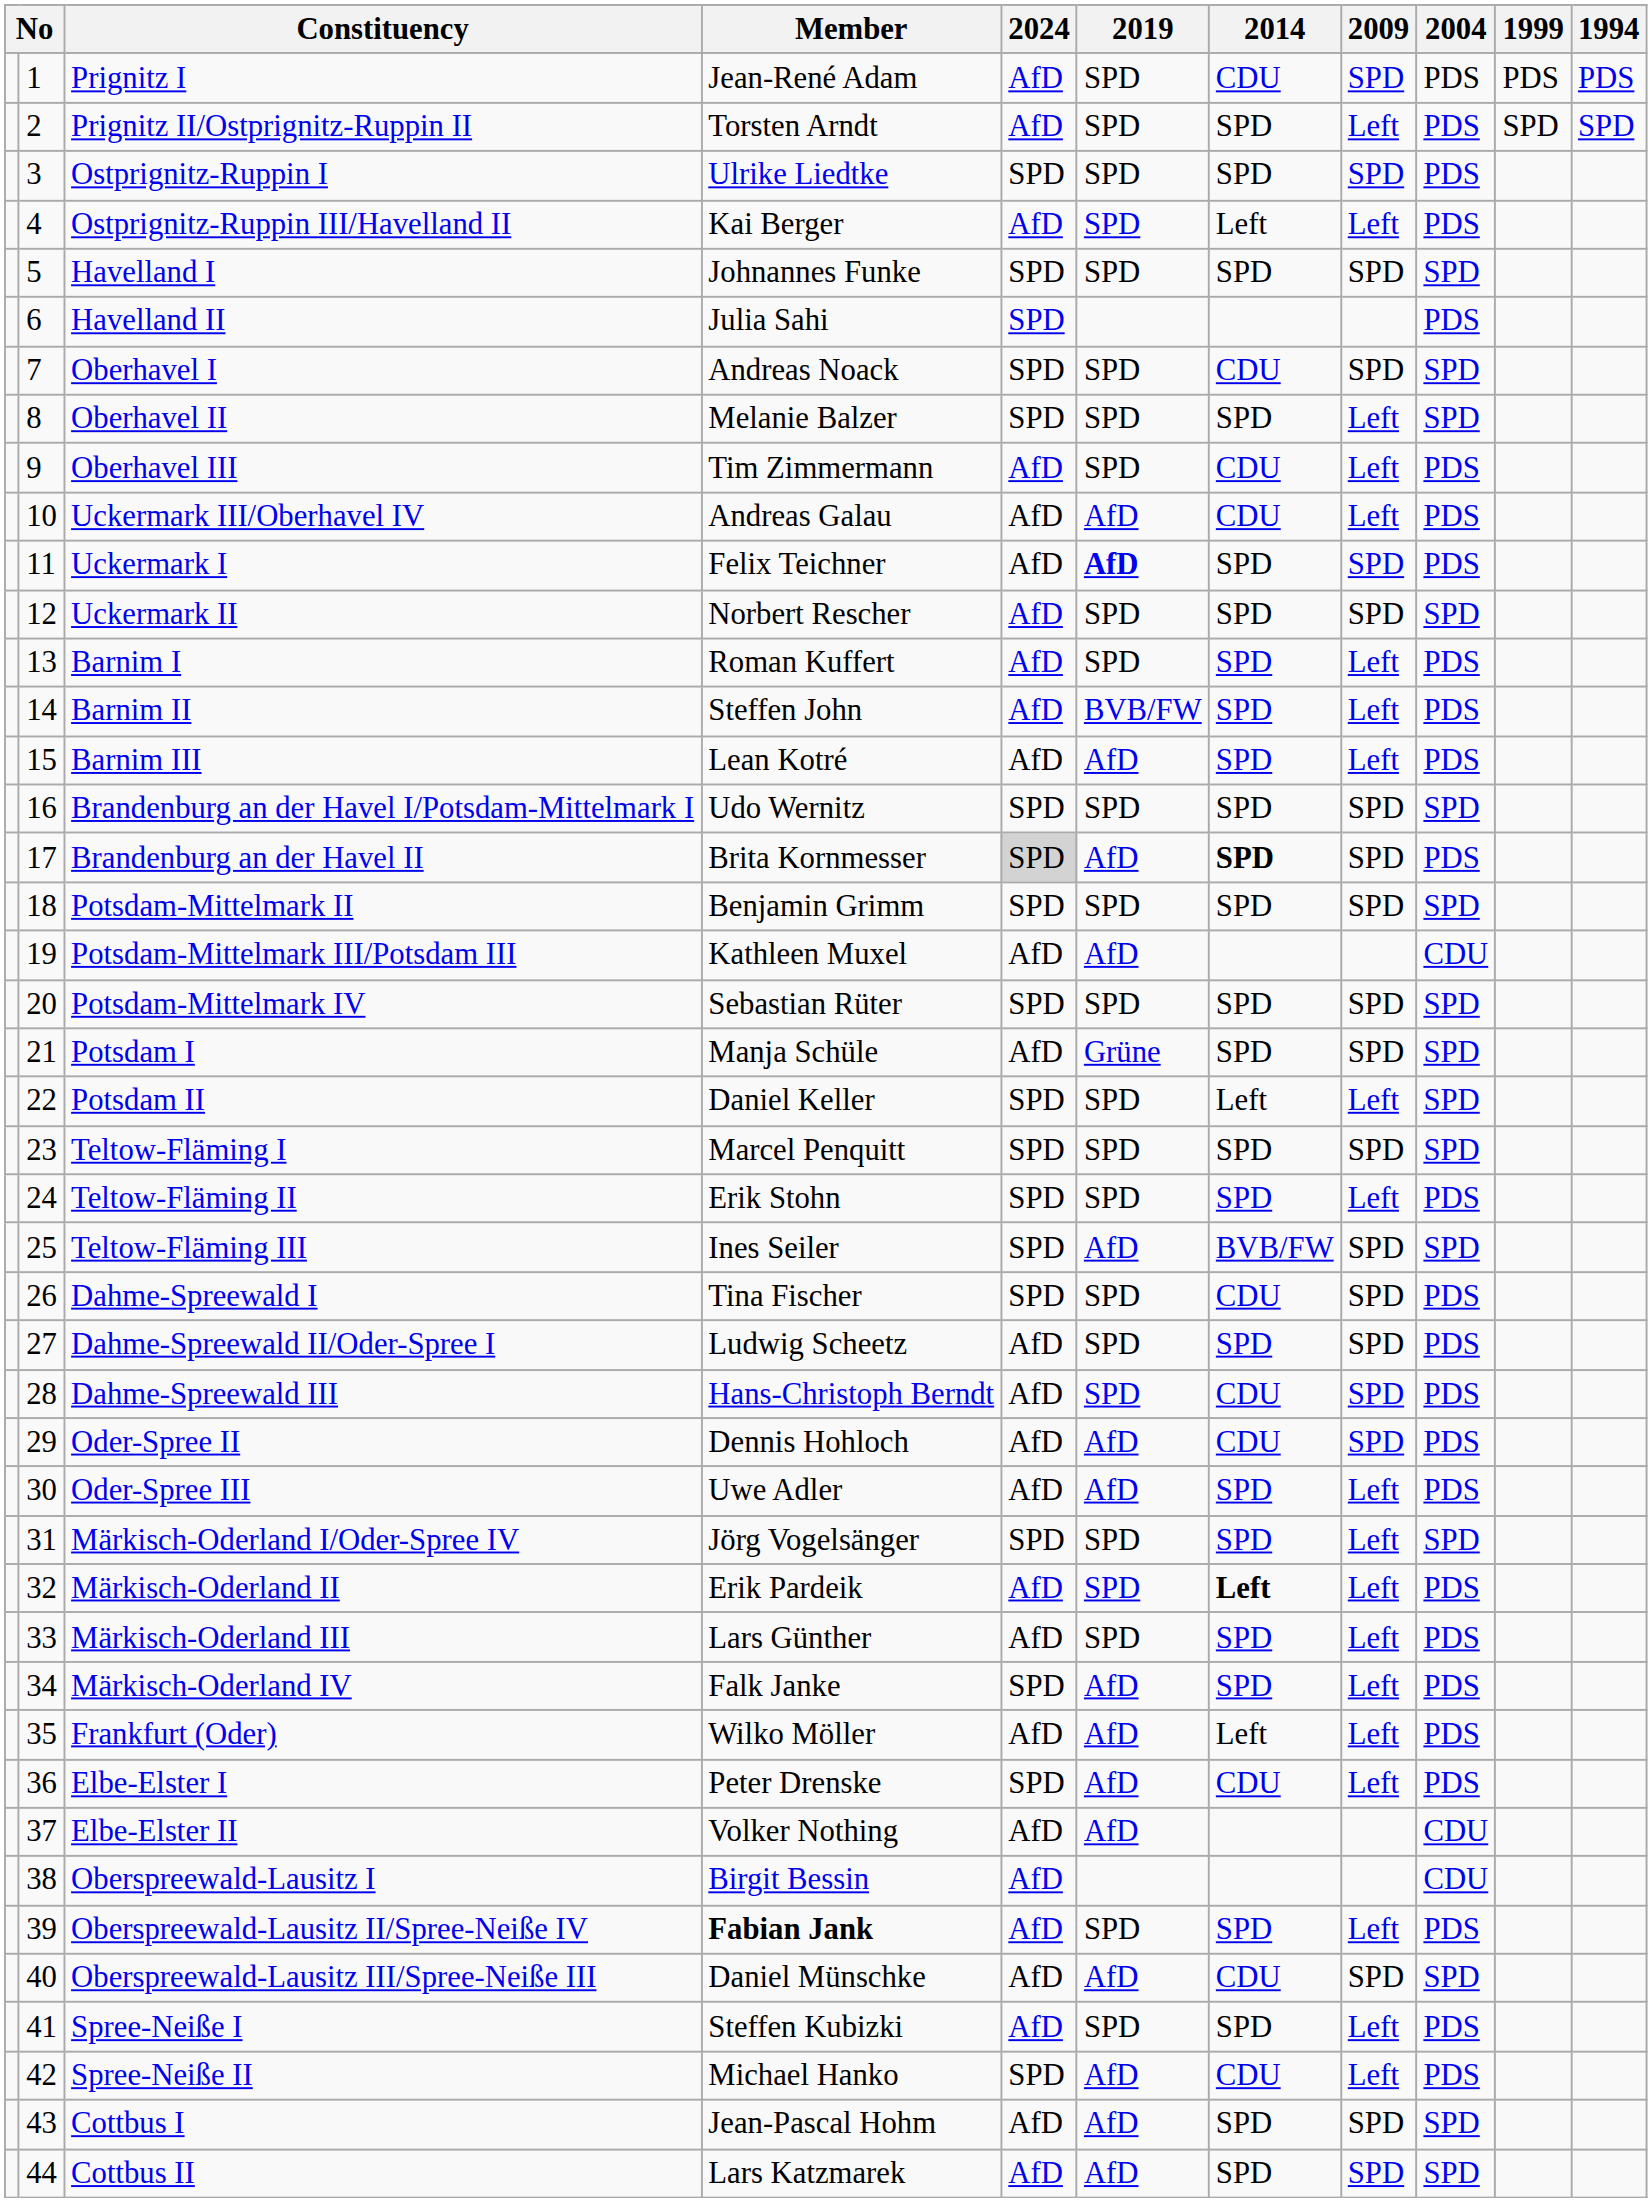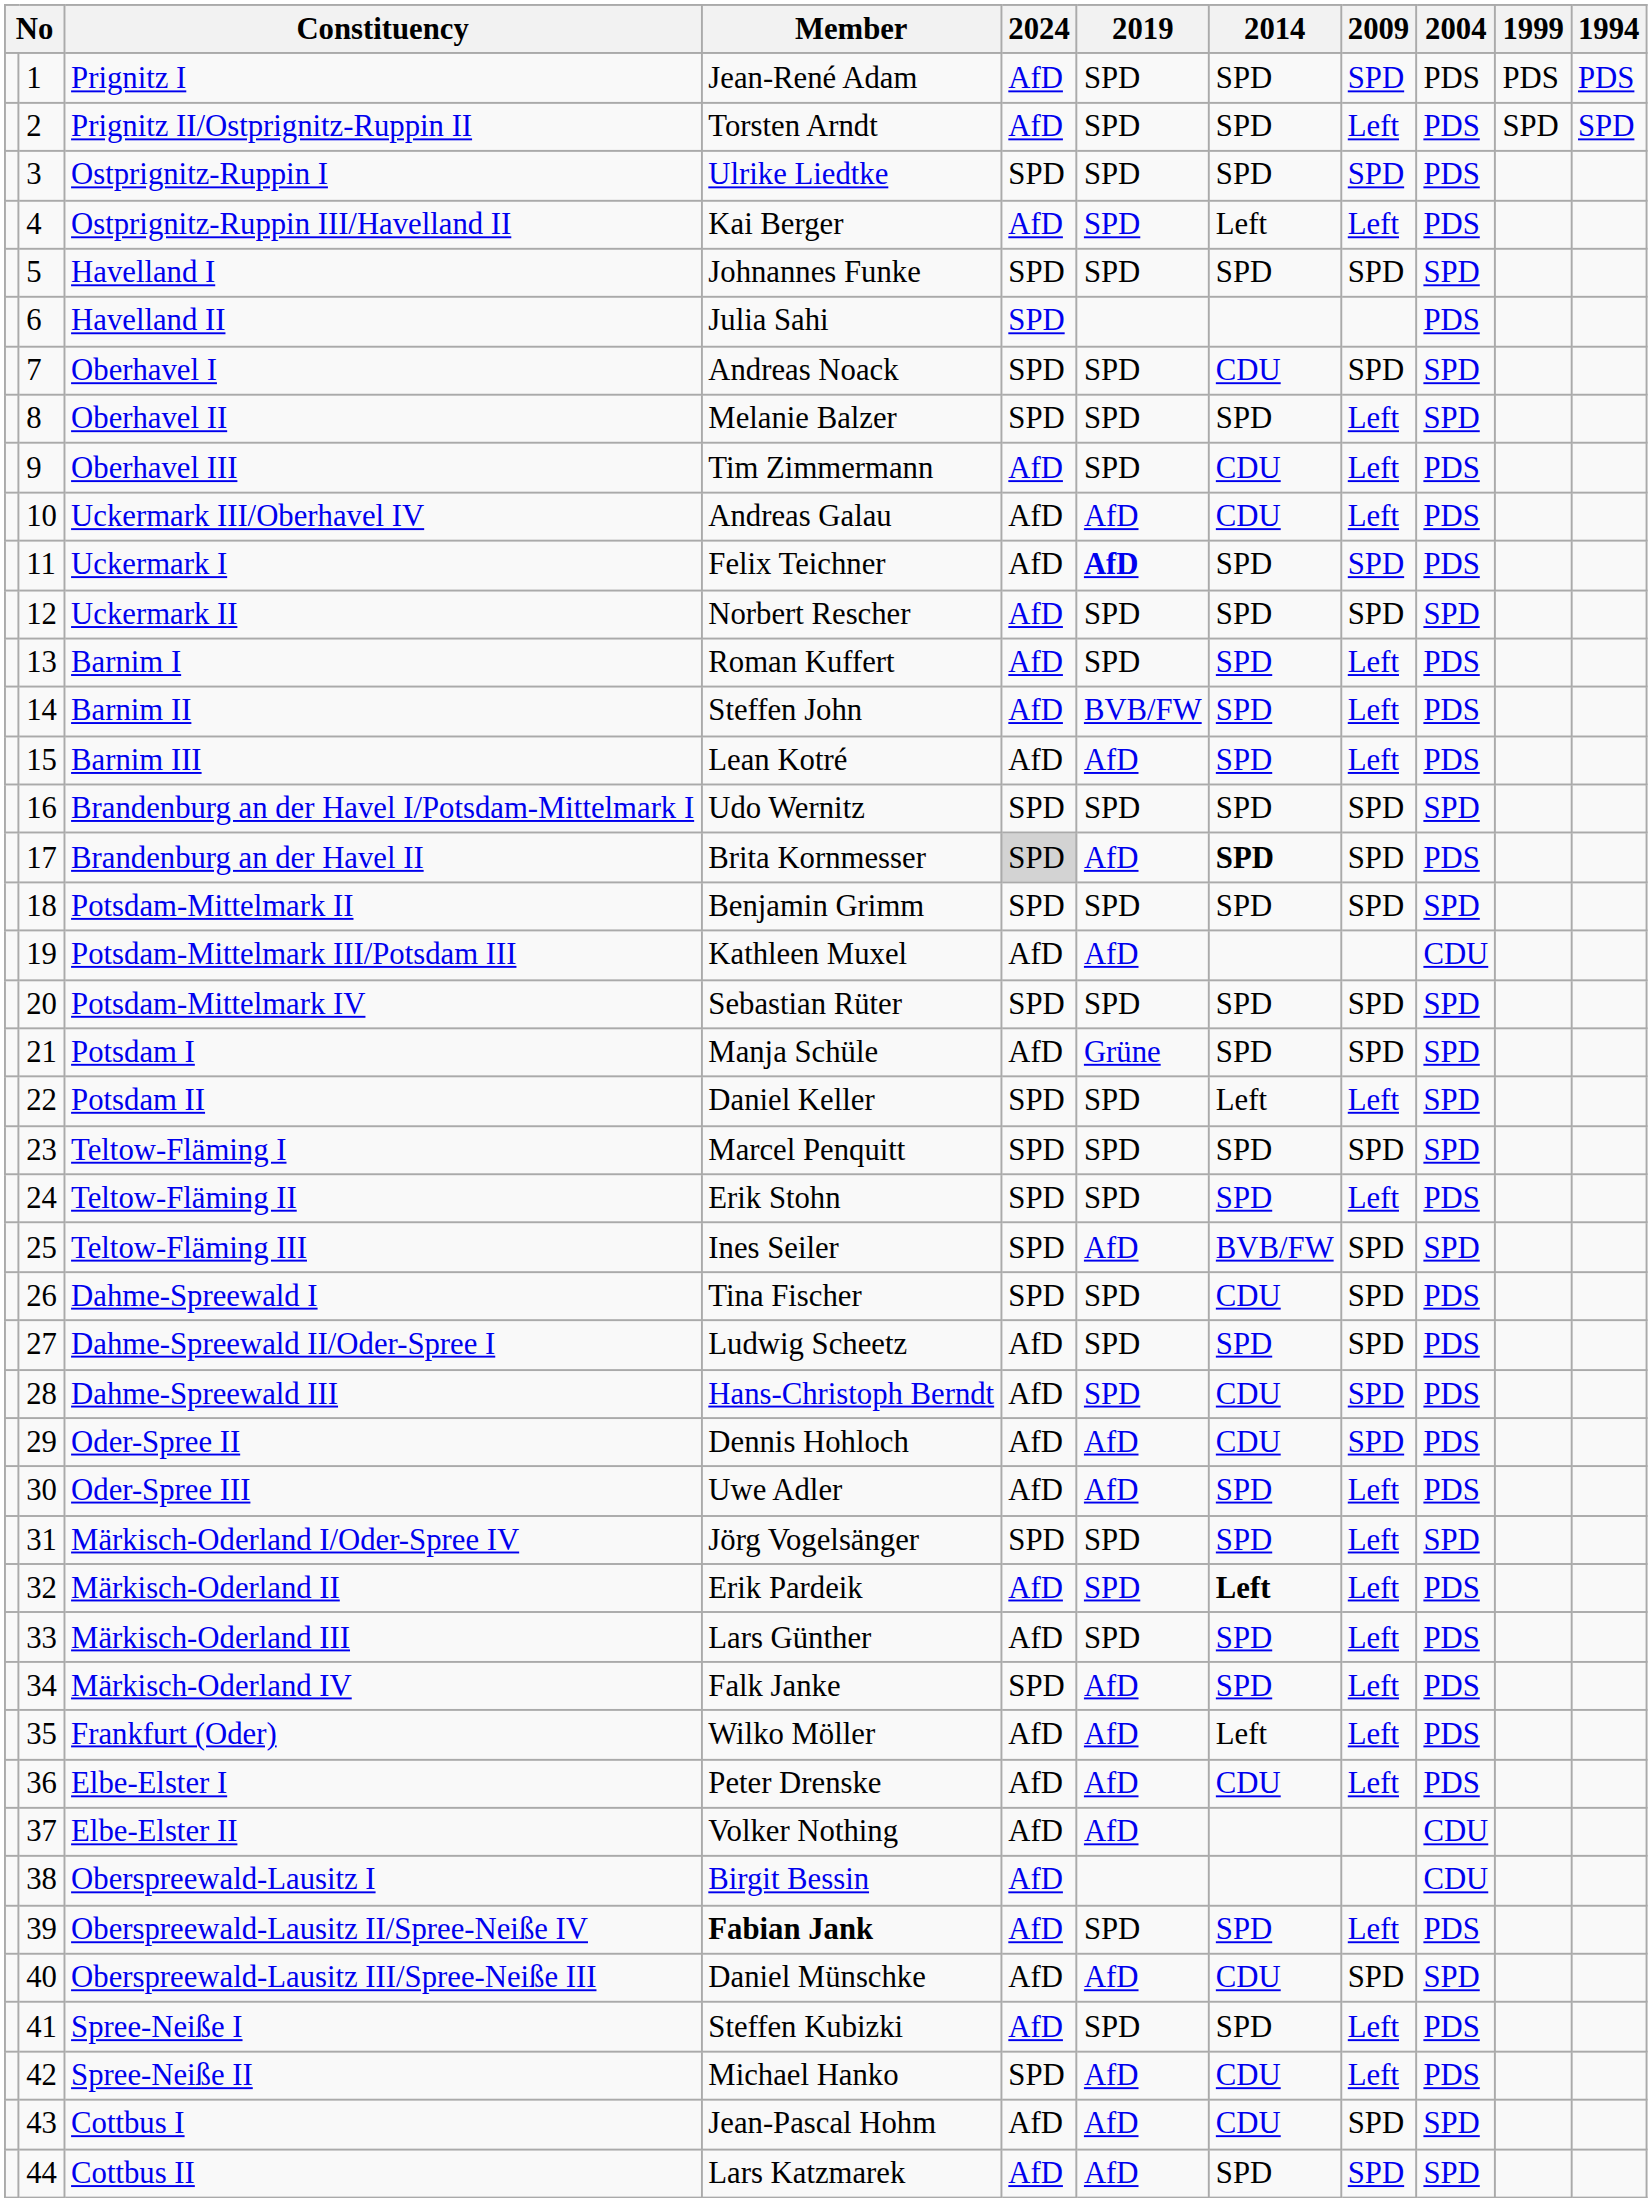Prignitz I | 2014: CDU -> SPD
Elbe-Elster I | 2024: SPD -> AfD
Cottbus I | 2014: SPD -> CDU
